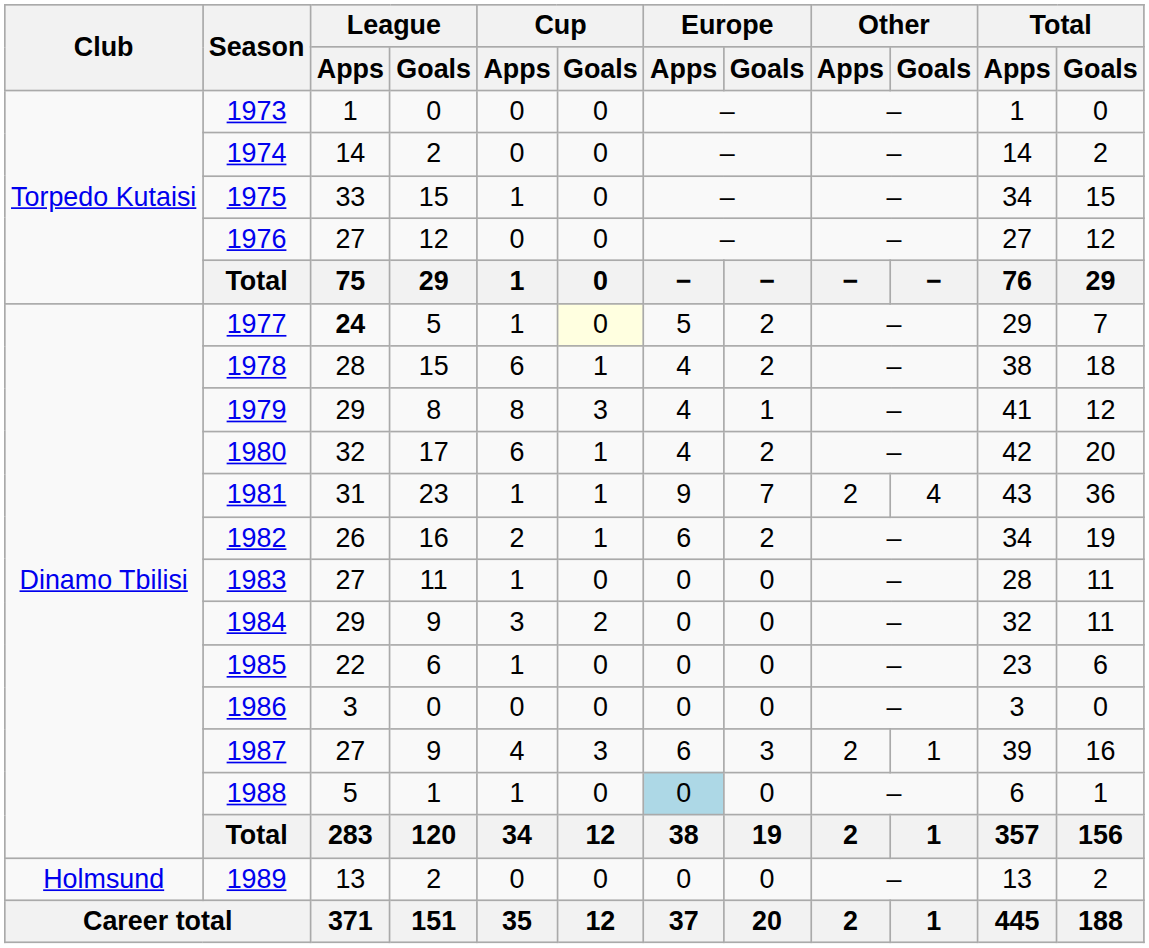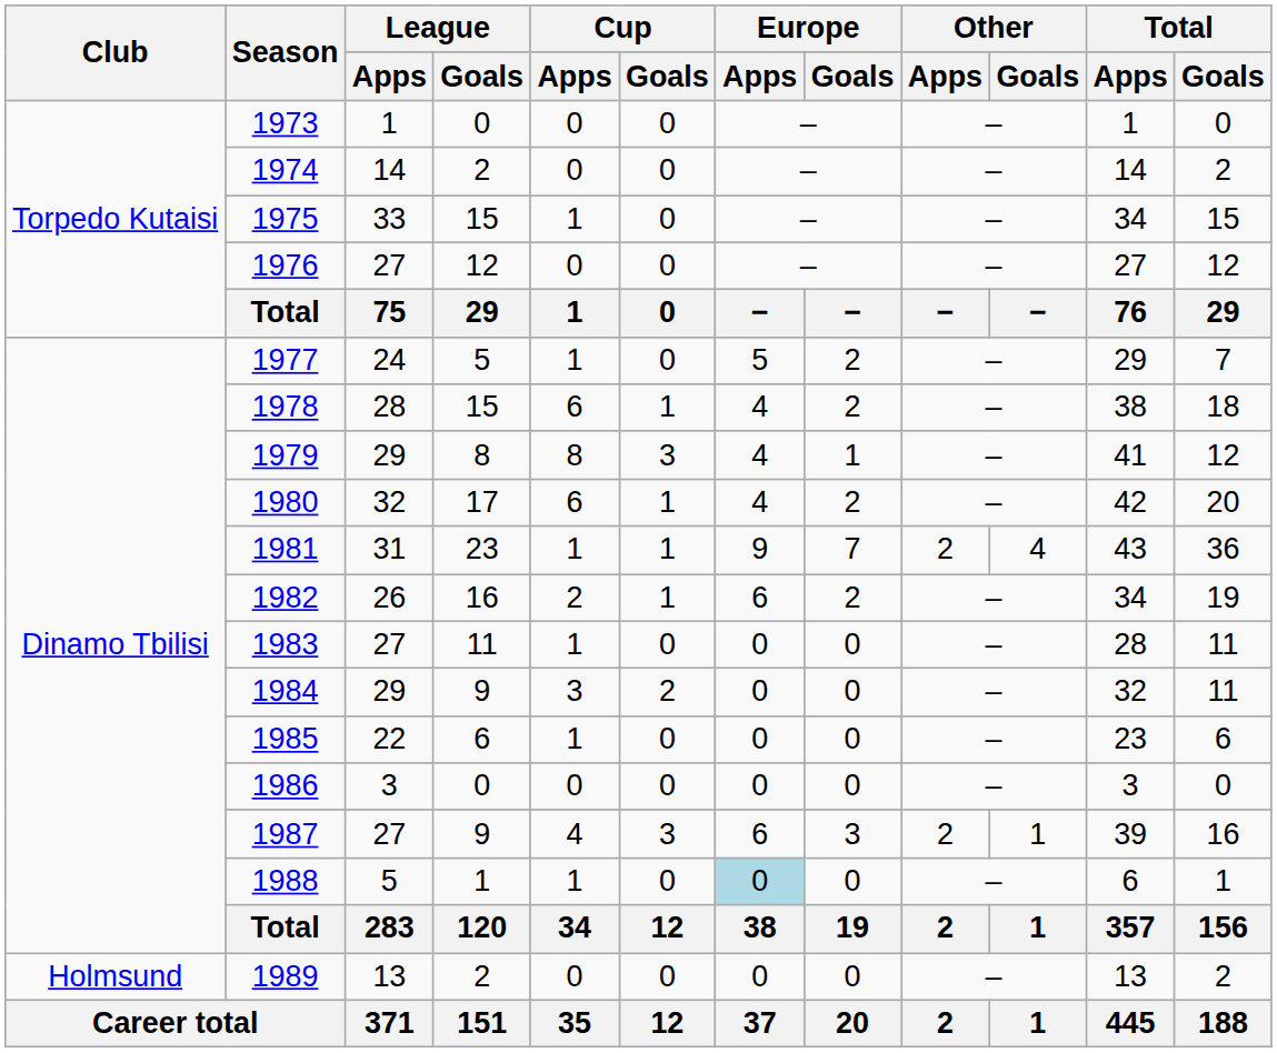1977 | League / Apps: bold -> normal
1977 | Cup / Goals: lightyellow background -> no background
